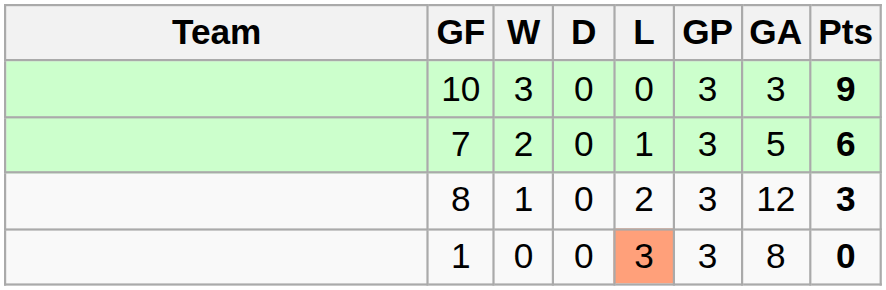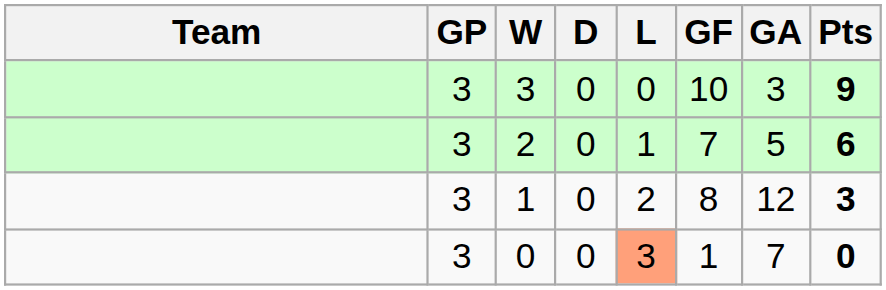columns swapped: GP <-> GF
row 5 | GA: 8 -> 7
